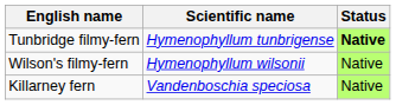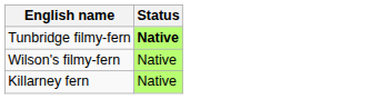- column: Scientific name | Hymenophyllum tunbrigense | Hymenophyllum wilsonii | Vandenboschia speciosa
